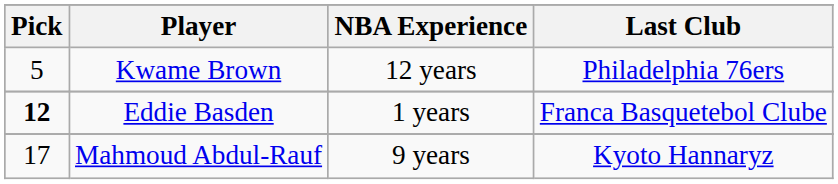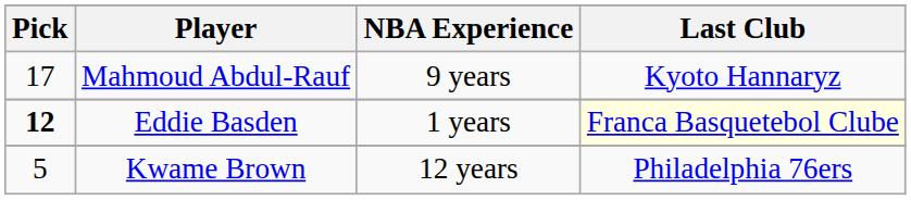rows swapped: Kwame Brown <-> Mahmoud Abdul-Rauf
Eddie Basden | Last Club: no background -> lightyellow background
